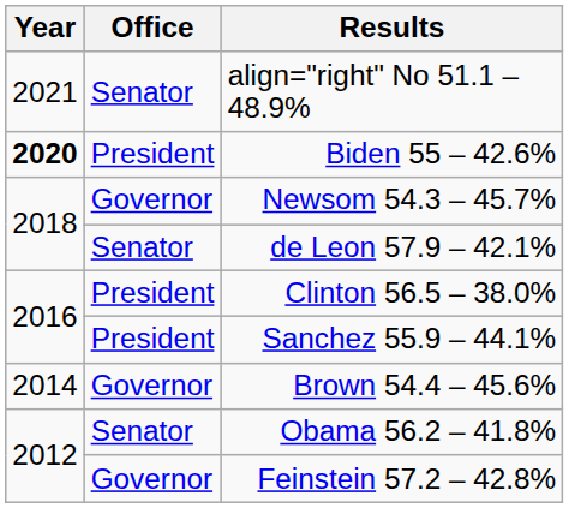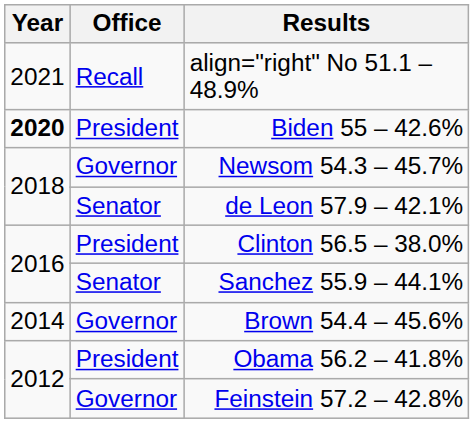align="right" No 51.1 – 48.9% | Office: Senator -> Recall
Sanchez 55.9 – 44.1% | Office: President -> Senator
Obama 56.2 – 41.8% | Office: Senator -> President
